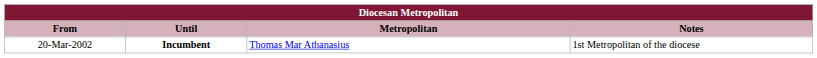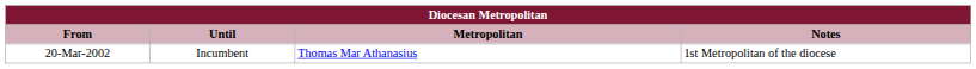20-Mar-2002 | Until: bold -> normal
